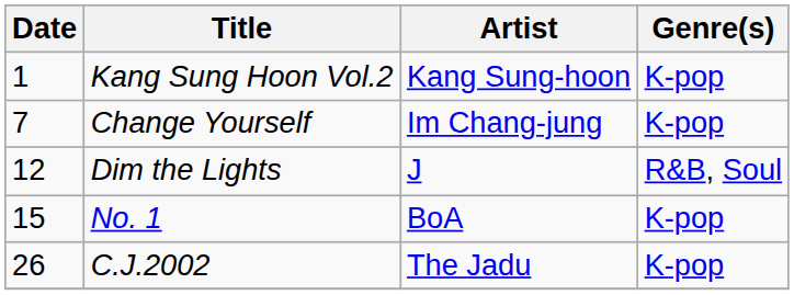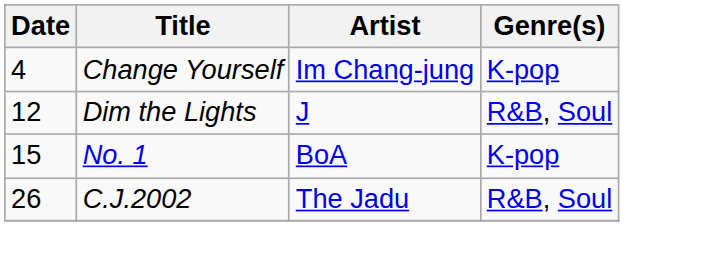- row: 1 | Kang Sung Hoon Vol.2 | Kang Sung-hoon | K-pop
Change Yourself | Date: 7 -> 4
C.J.2002 | Genre(s): K-pop -> R&B, Soul
